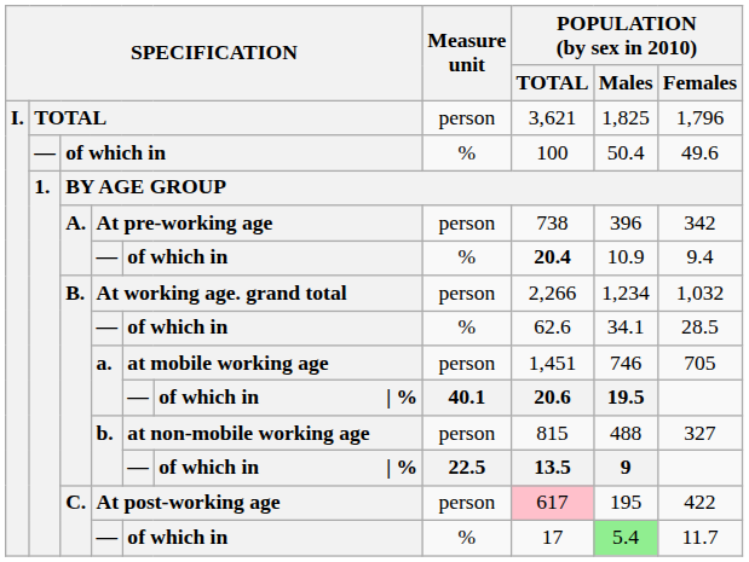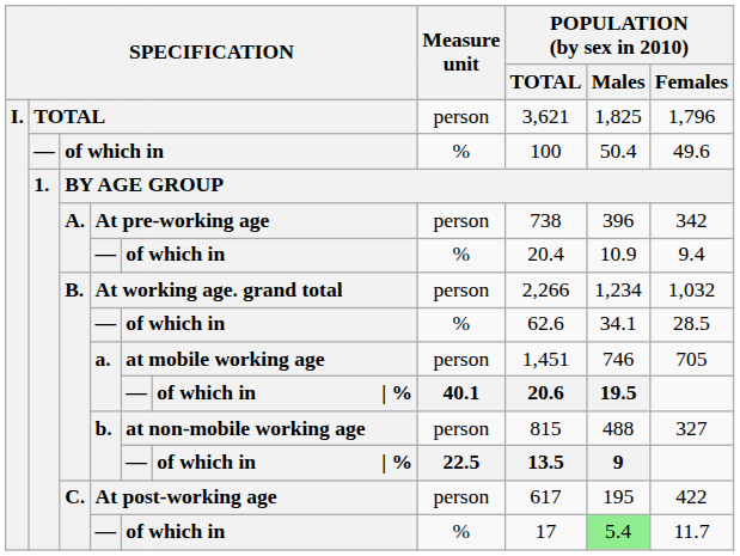A. / — | POPULATION (by sex in 2010) / TOTAL: bold -> normal
At post-working age | POPULATION (by sex in 2010) / TOTAL: pink background -> no background
